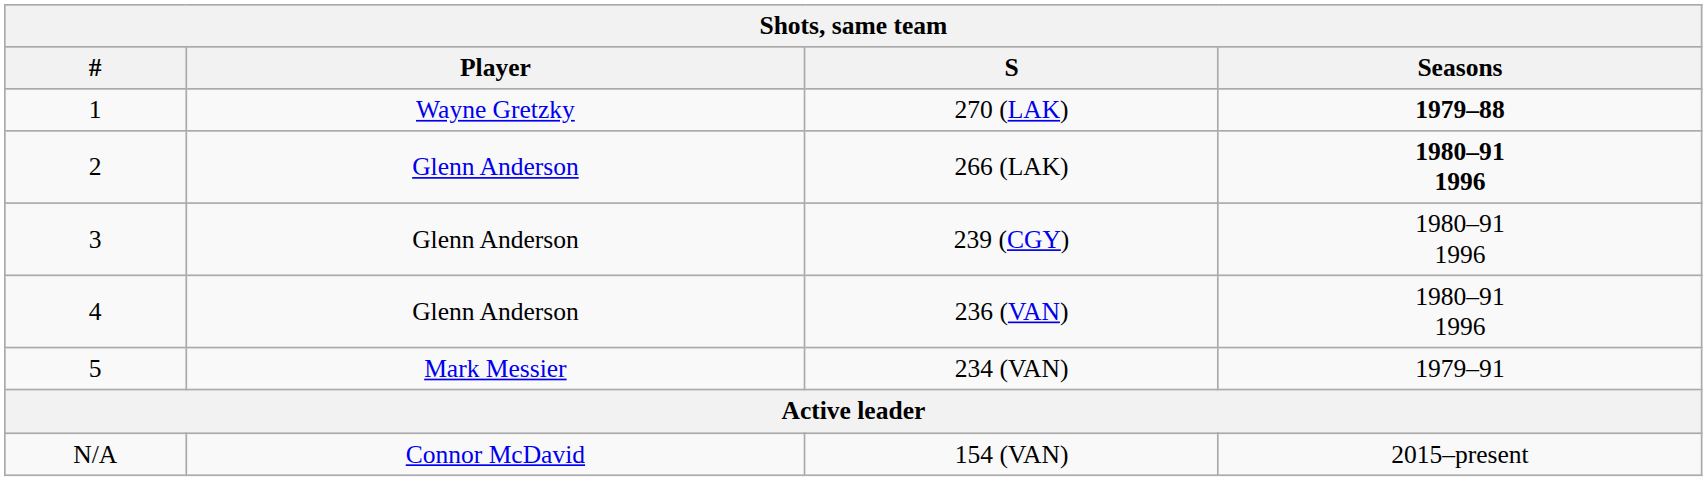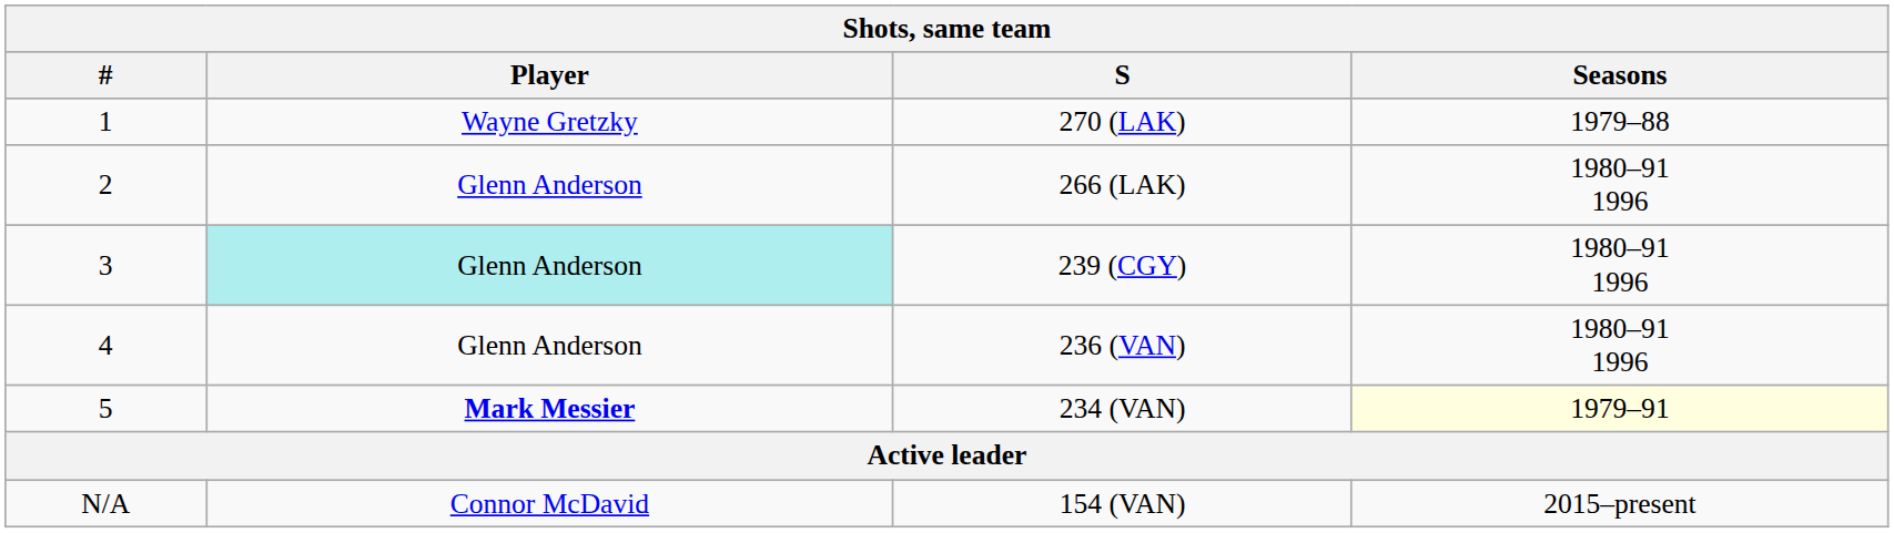270 (LAK) | Seasons: bold -> normal
266 (LAK) | Seasons: bold -> normal
239 (CGY) | Player: no background -> paleturquoise background
234 (VAN) | Player: normal -> bold
234 (VAN) | Seasons: no background -> lightyellow background
